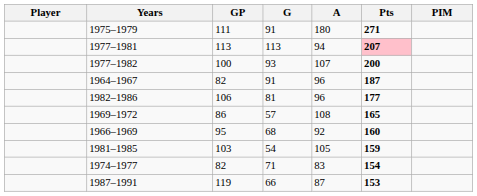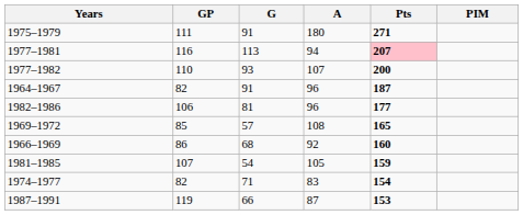- column: Player
1977–1981 | GP: 113 -> 116
1977–1982 | GP: 100 -> 110
1969–1972 | GP: 86 -> 85
1966–1969 | GP: 95 -> 86
1981–1985 | GP: 103 -> 107
